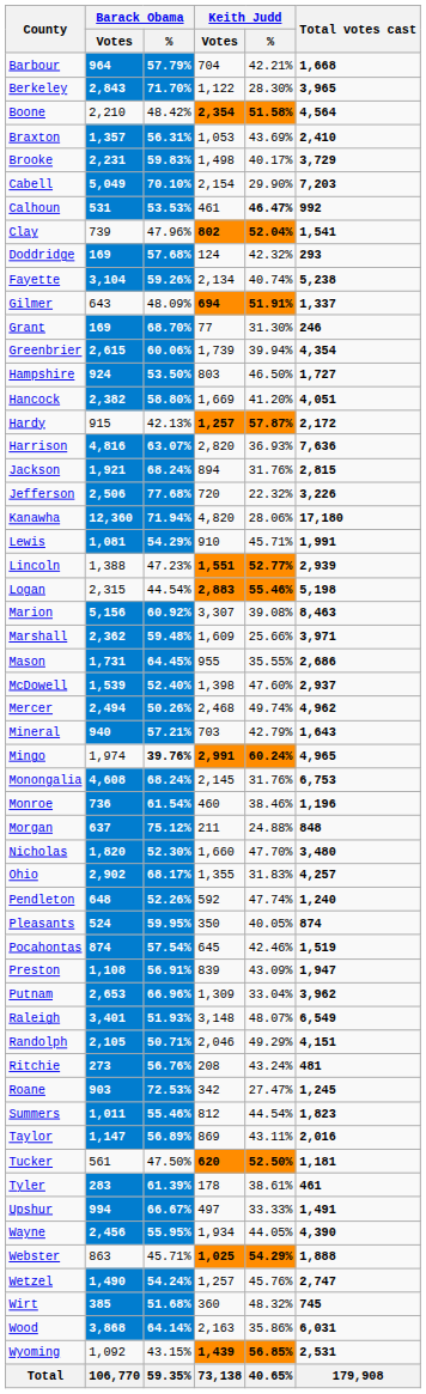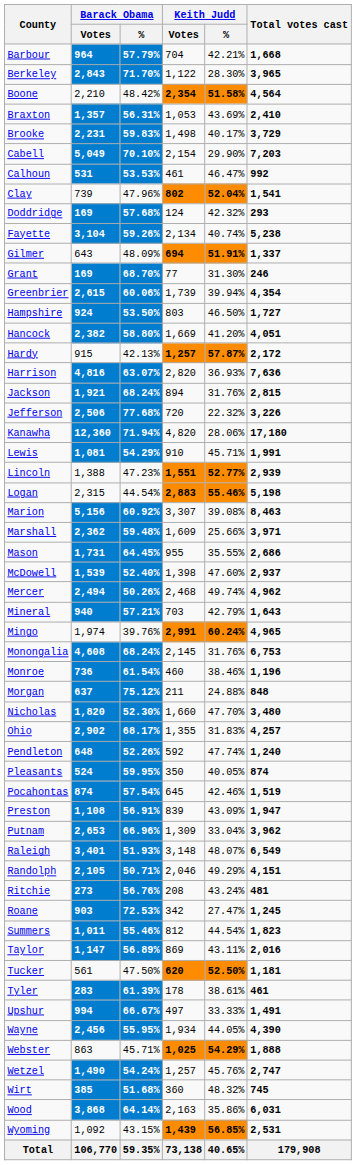Calhoun | Keith Judd / %: bold -> normal
Mingo | Barack Obama / %: bold -> normal
